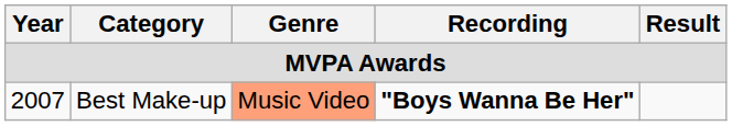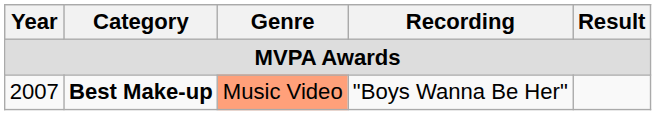2007 | Category: normal -> bold
2007 | Recording: bold -> normal
